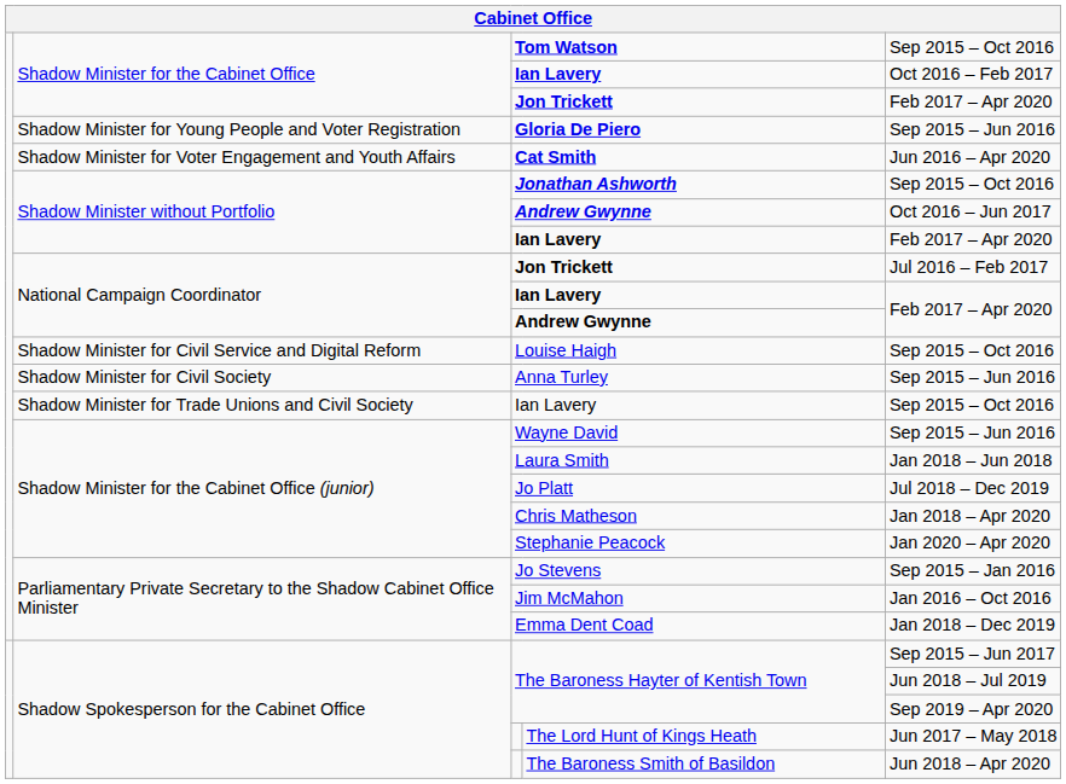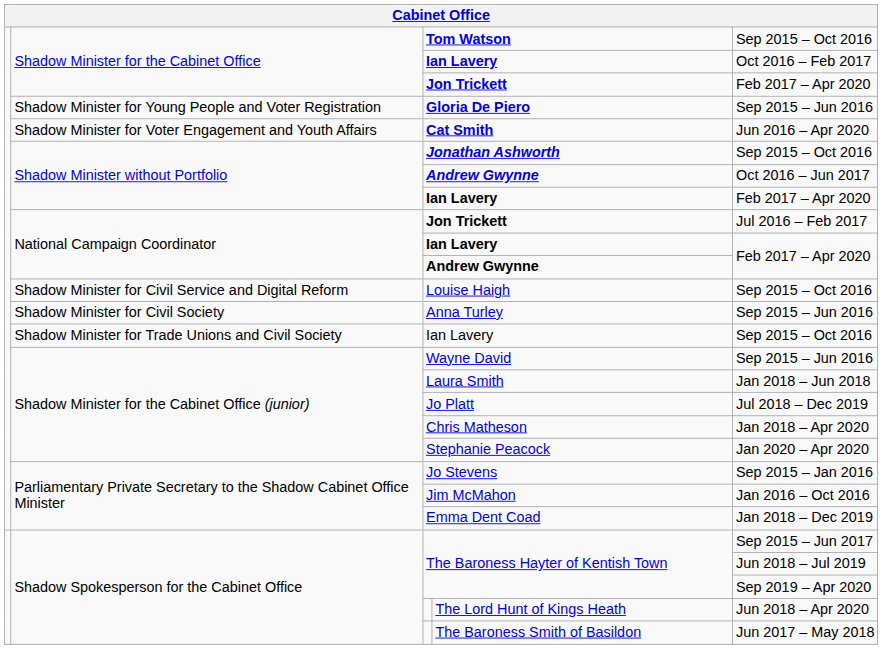The Lord Hunt of Kings Heath | column 5: Jun 2017 – May 2018 -> Jun 2018 – Apr 2020
The Baroness Smith of Basildon | column 5: Jun 2018 – Apr 2020 -> Jun 2017 – May 2018
